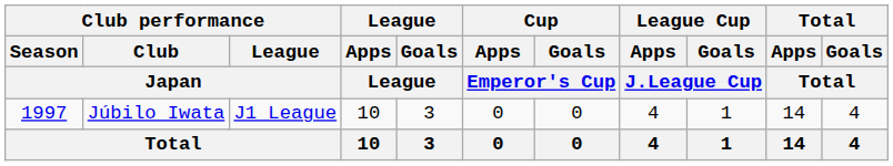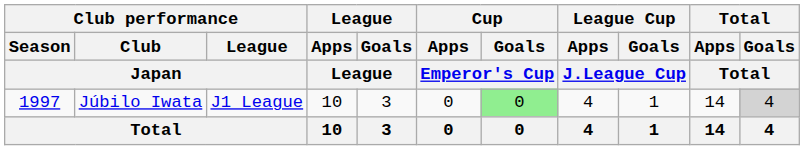Júbilo Iwata | Cup / Goals / Emperor's Cup: no background -> lightgreen background
Júbilo Iwata | Total / Goals / Total: no background -> lightgrey background
